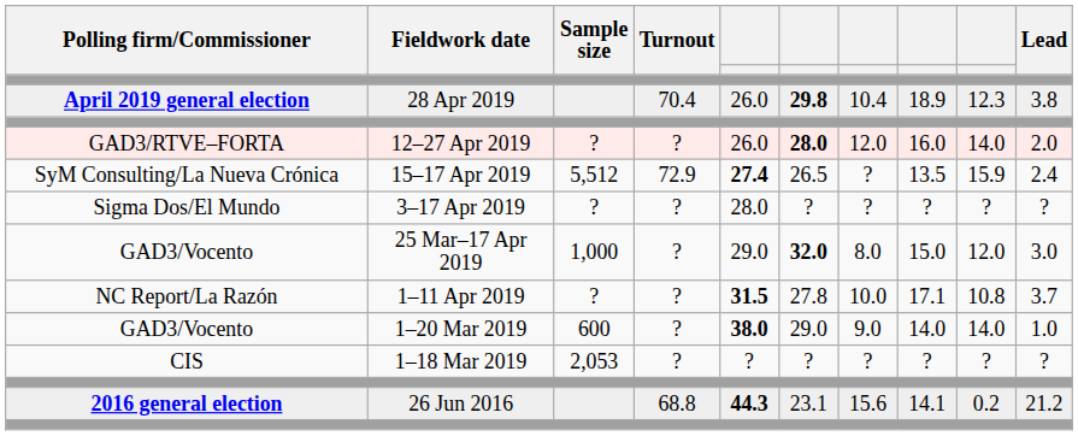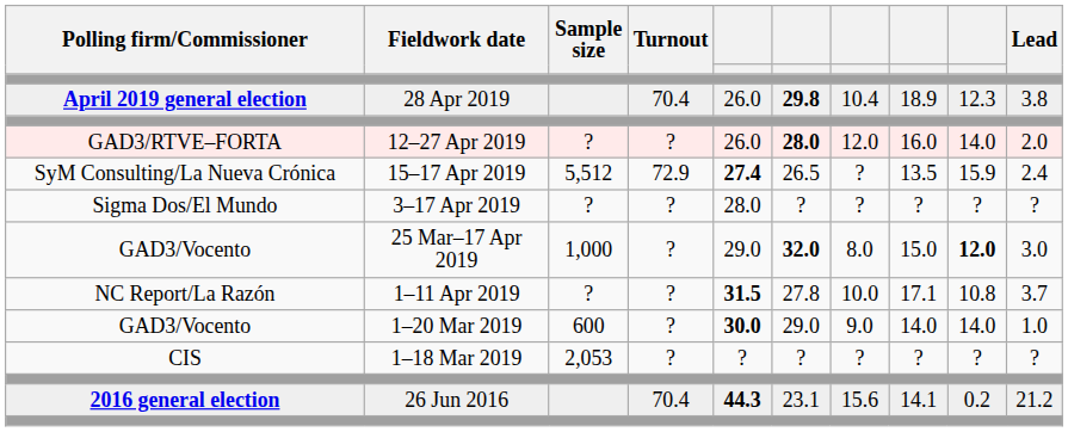25 Mar–17 Apr 2019 | column 9: normal -> bold
1–20 Mar 2019 | column 5: 38.0 -> 30.0
26 Jun 2016 | Turnout: 68.8 -> 70.4
